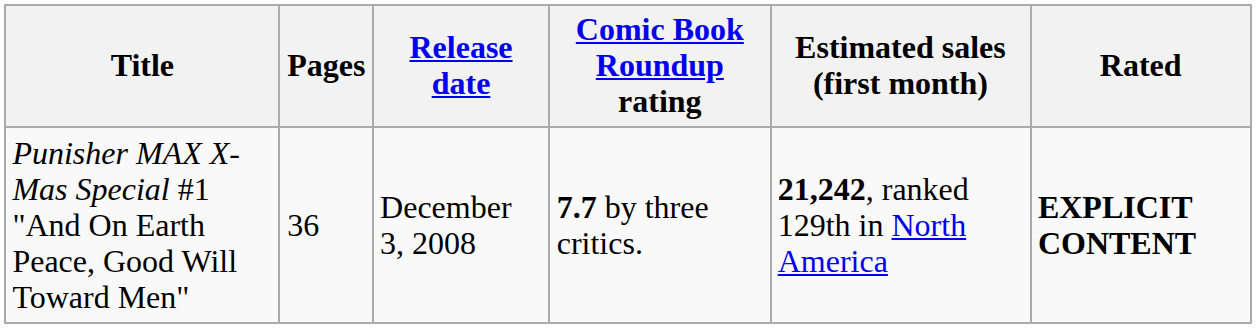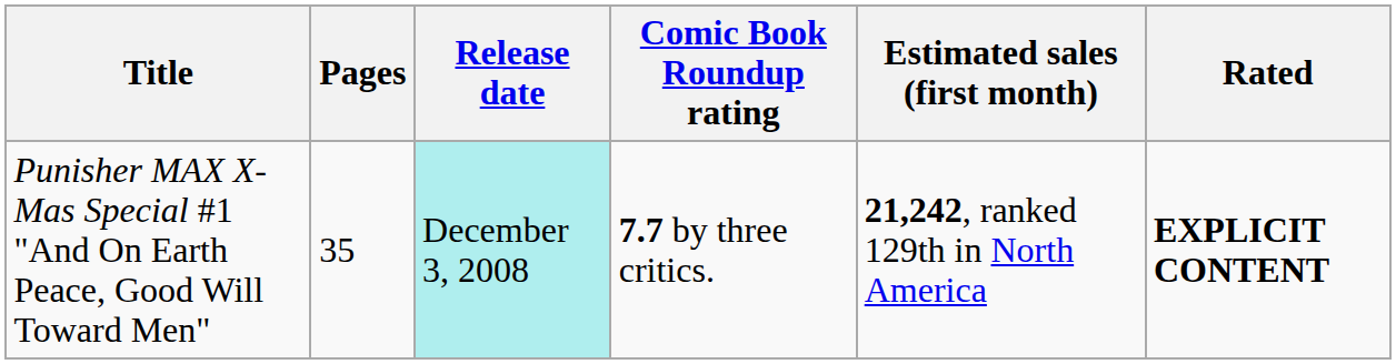row 2 | Pages: 36 -> 35
row 2 | Release date: no background -> paleturquoise background
